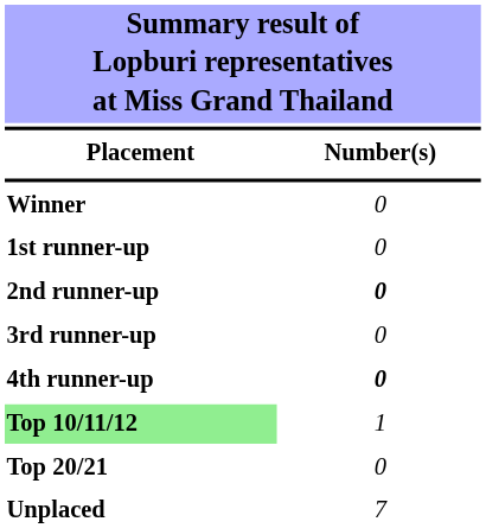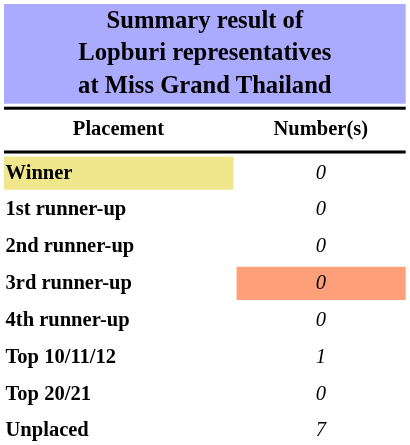row 3 | column 1: no background -> khaki background
row 5 | column 2: bold -> normal
row 6 | column 2: no background -> lightsalmon background
row 7 | column 2: bold -> normal
row 8 | column 1: lightgreen background -> no background
